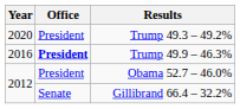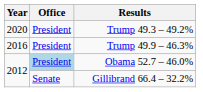Trump 49.9 – 46.3% | Office: bold -> normal
Obama 52.7 – 46.0% | Office: no background -> lightblue background
